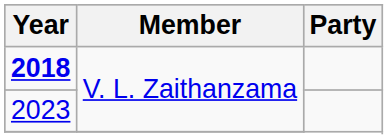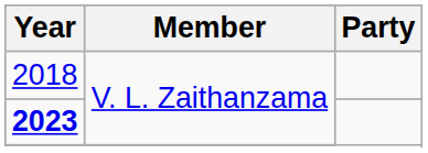2018 | Year: bold -> normal
2023 | Year: normal -> bold
